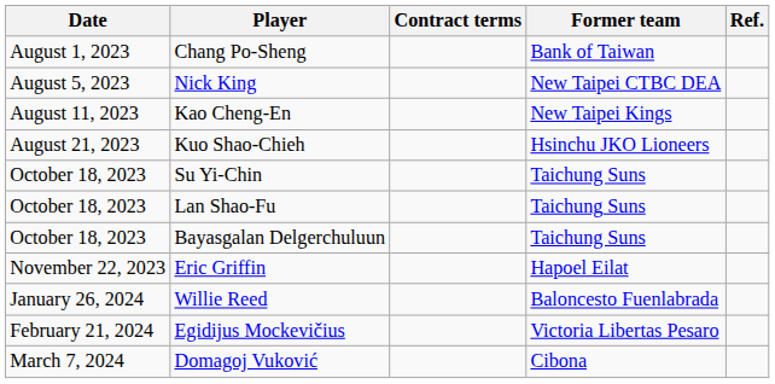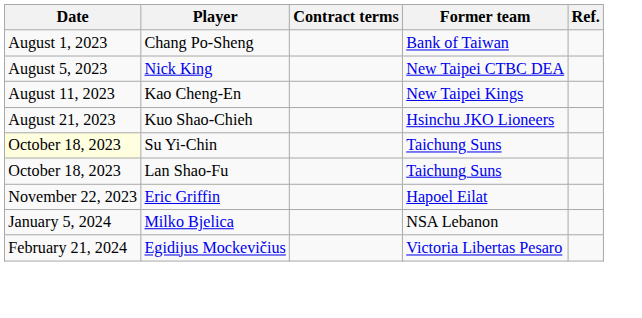Su Yi-Chin | Date: no background -> lightyellow background
- row: October 18, 2023 | Bayasgalan Delgerchuluun | Taichung Suns
+ row: January 5, 2024 | Milko Bjelica | NSA Lebanon
- row: January 26, 2024 | Willie Reed | Baloncesto Fuenlabrada
- row: March 7, 2024 | Domagoj Vuković | Cibona
